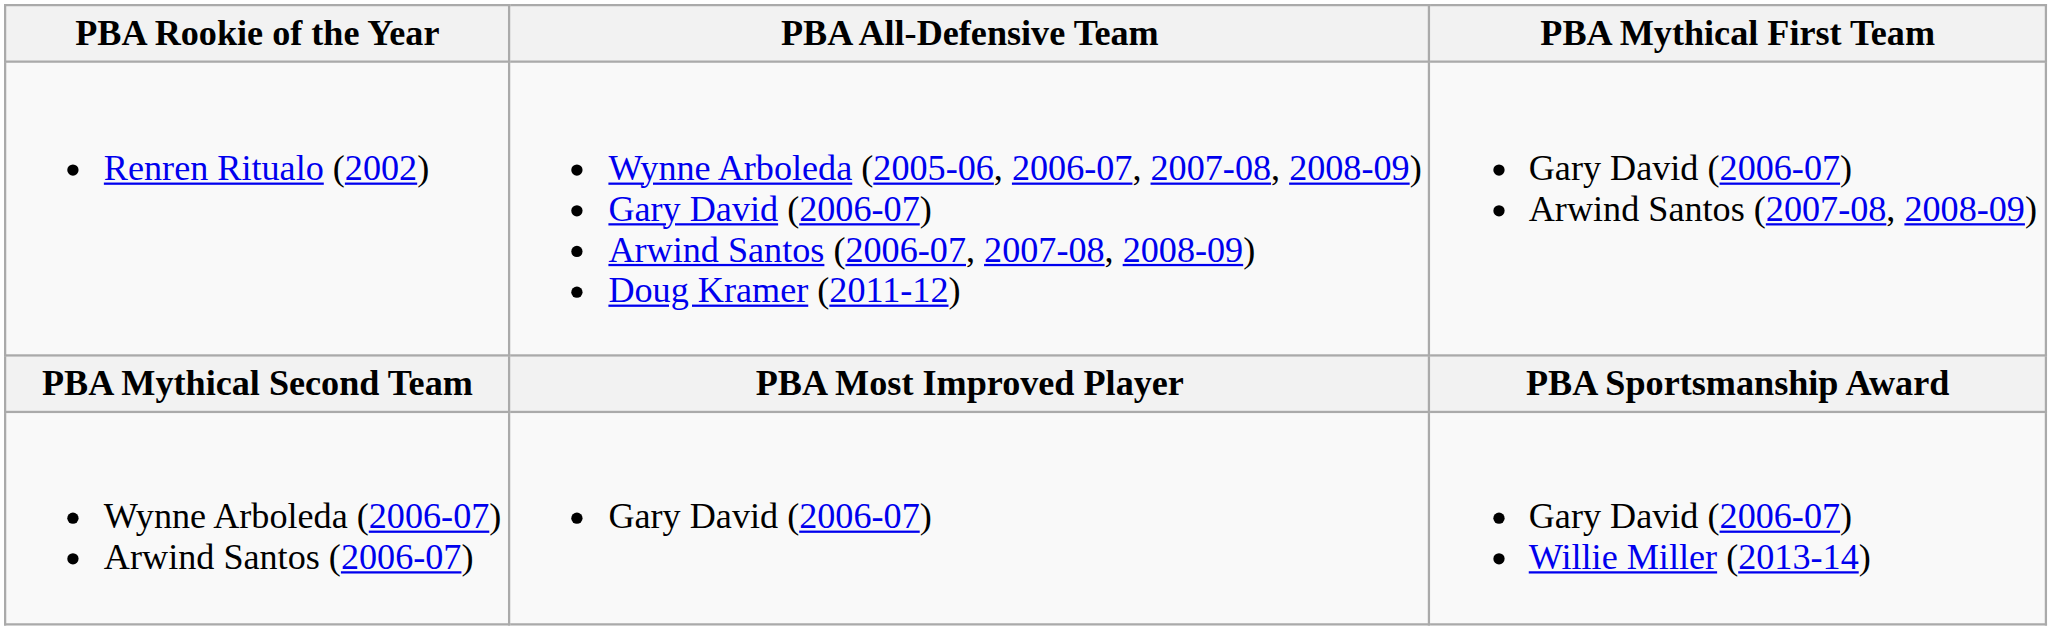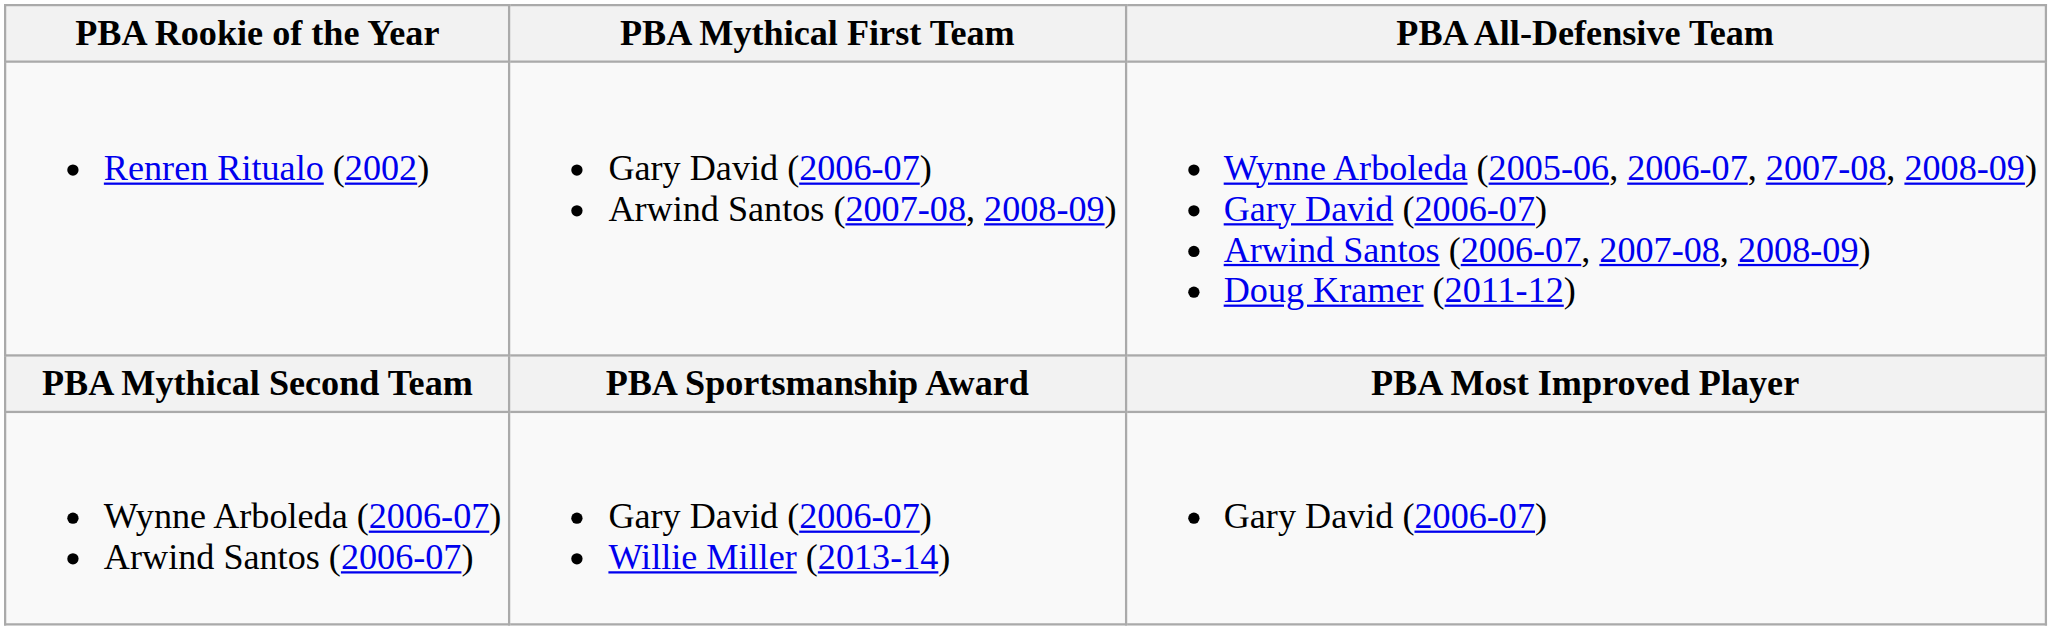columns swapped: PBA All-Defensive Team <-> PBA Mythical First Team
